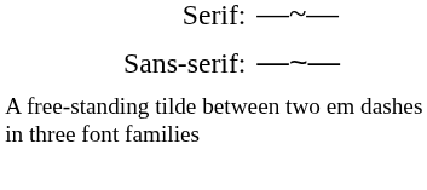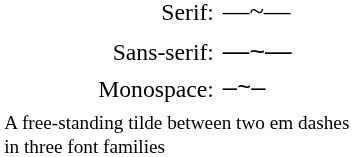+ row: Monospace: | —~—
